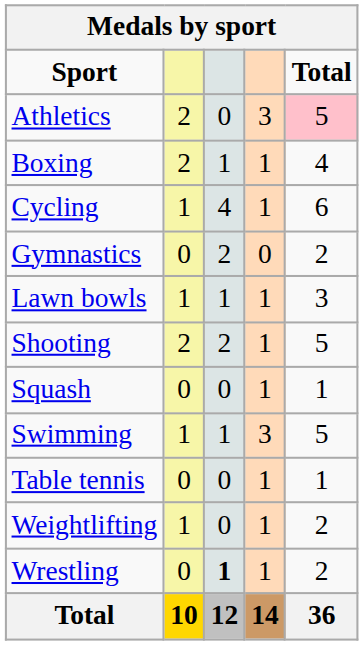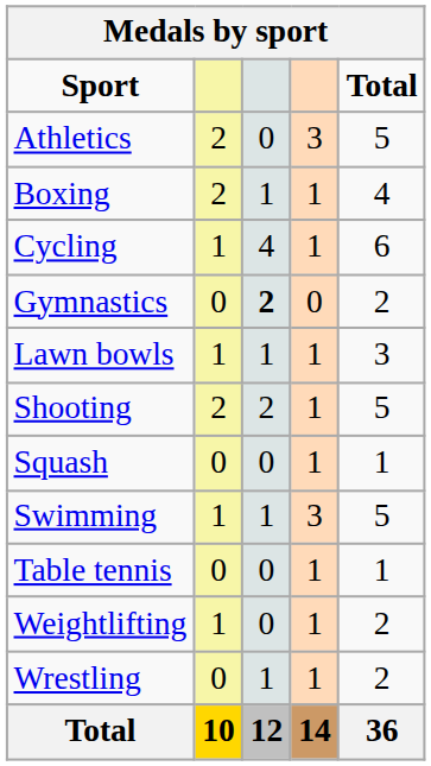Athletics | Total: pink background -> no background
Gymnastics | column 3: normal -> bold
Wrestling | column 3: bold -> normal
